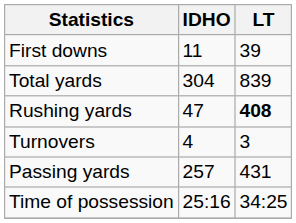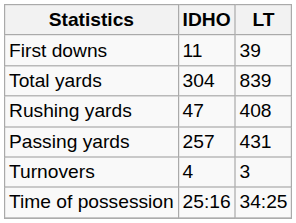Rushing yards | LT: bold -> normal
rows swapped: Passing yards <-> Turnovers
